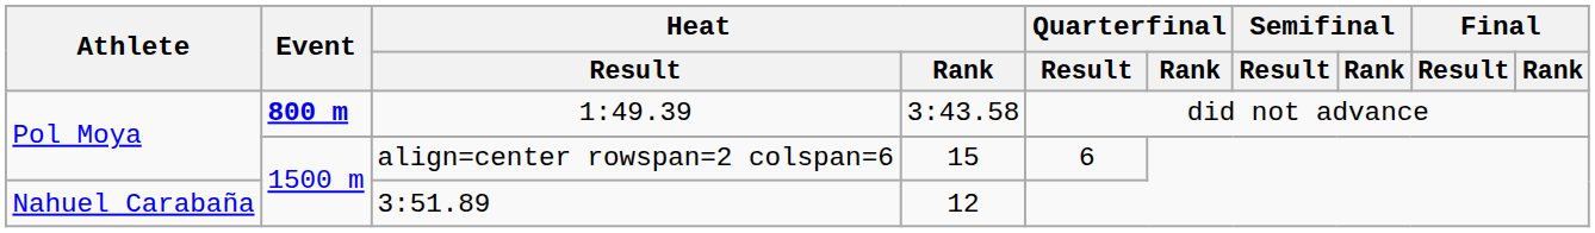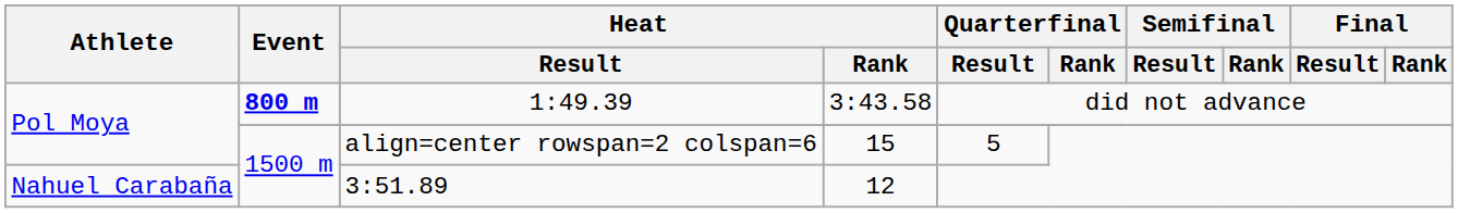align=center rowspan=2 colspan=6 | Quarterfinal / Result: 6 -> 5
